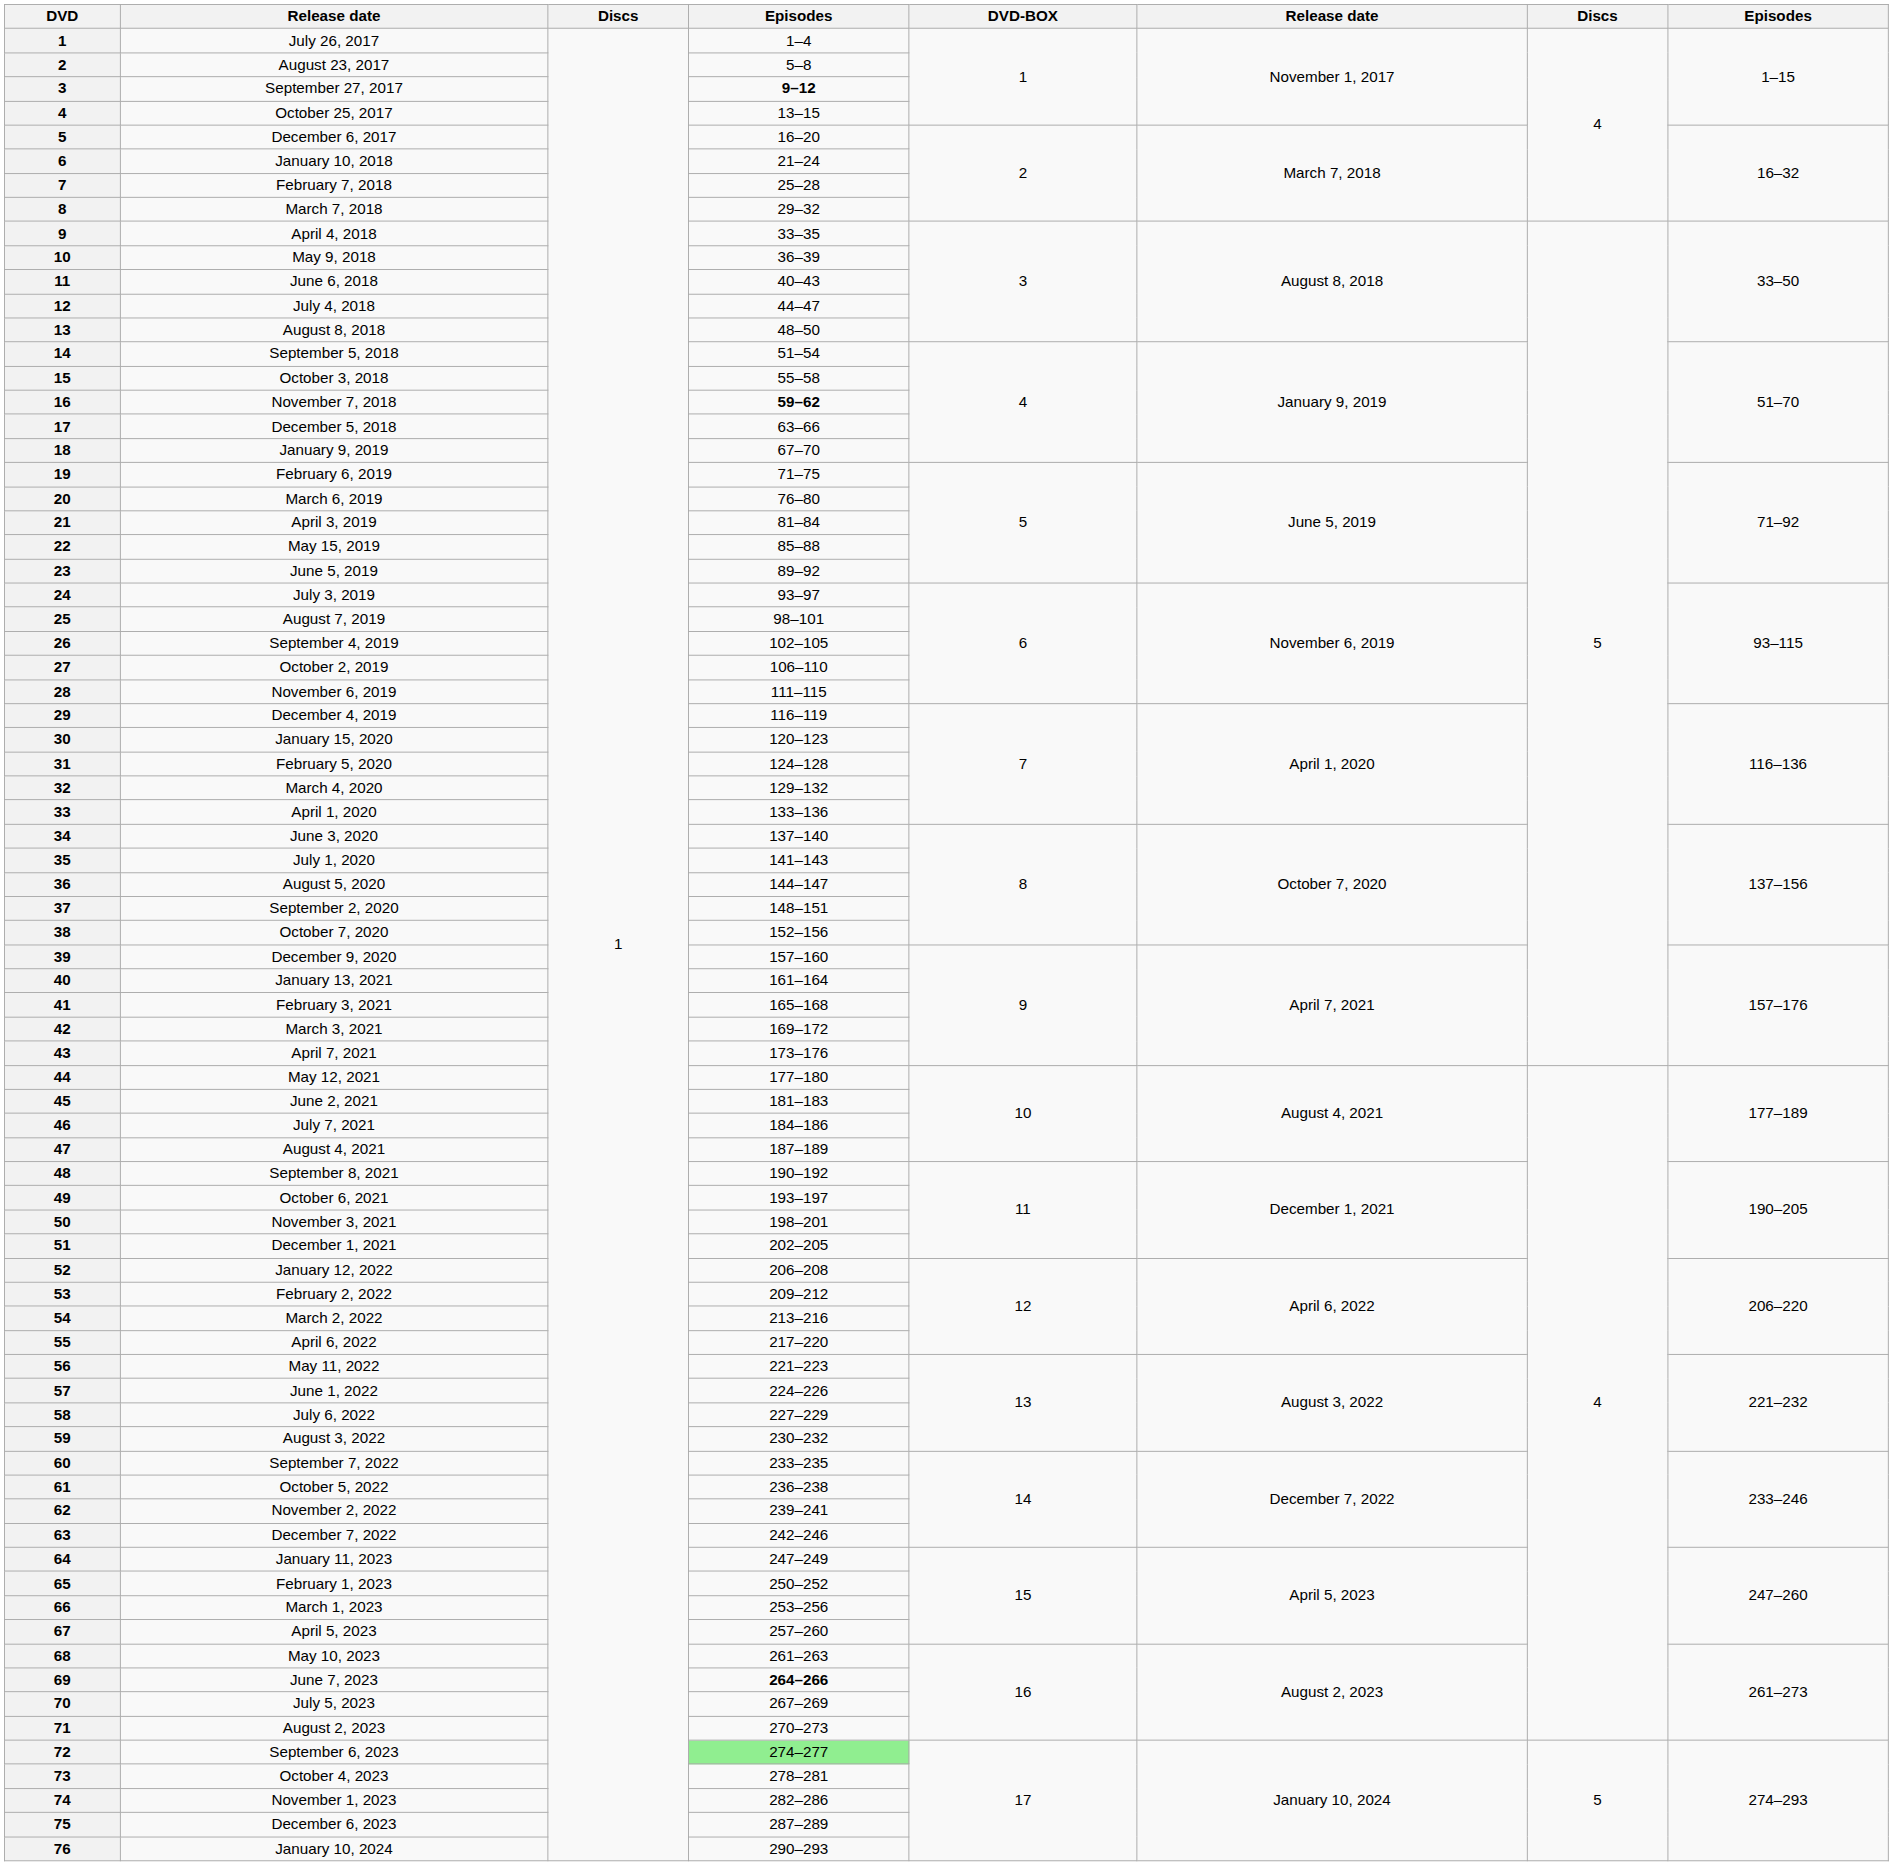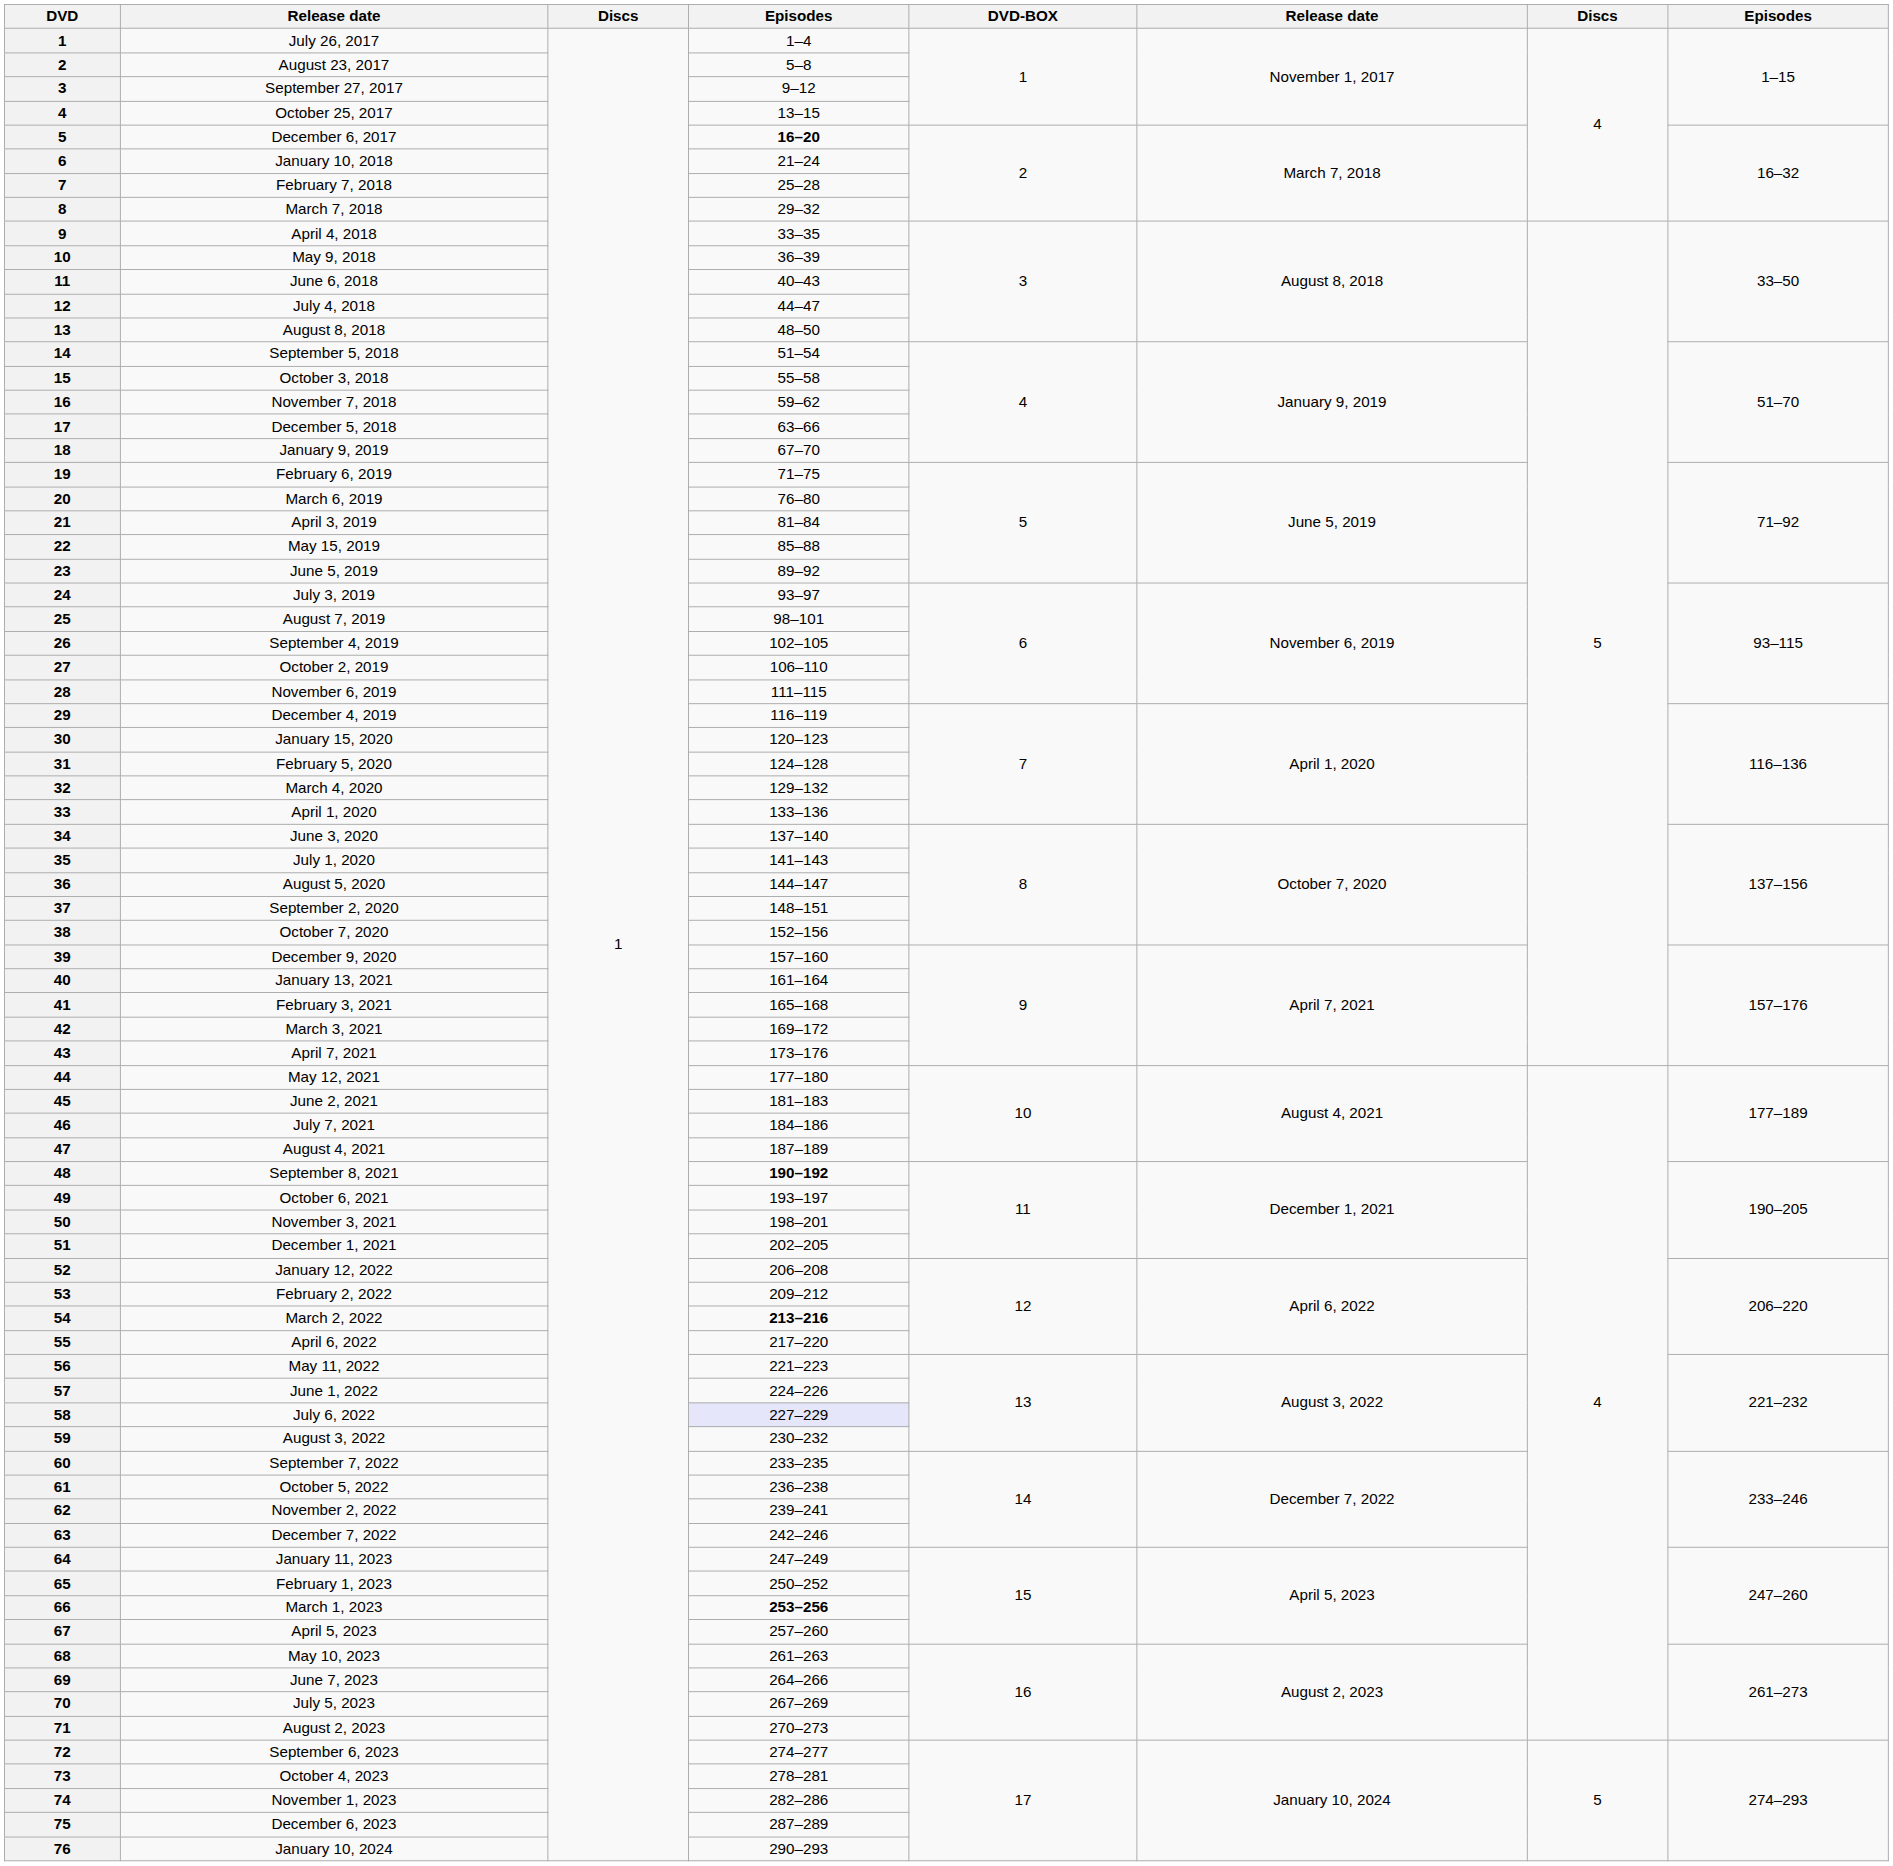September 27, 2017 | column 4: bold -> normal
December 6, 2017 | column 4: normal -> bold
November 7, 2018 | column 4: bold -> normal
September 8, 2021 | column 4: normal -> bold
March 2, 2022 | column 4: normal -> bold
July 6, 2022 | column 4: no background -> lavender background
March 1, 2023 | column 4: normal -> bold
June 7, 2023 | column 4: bold -> normal
September 6, 2023 | column 4: lightgreen background -> no background
